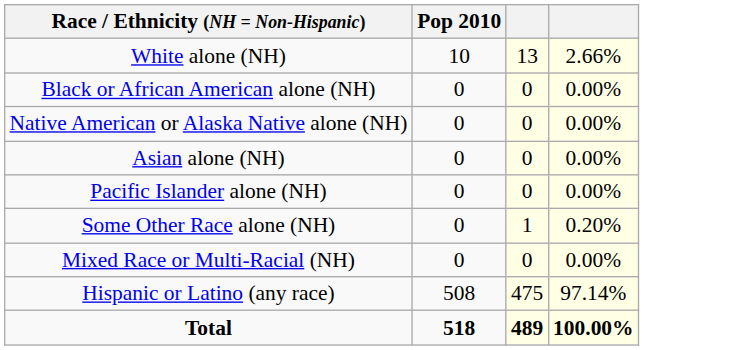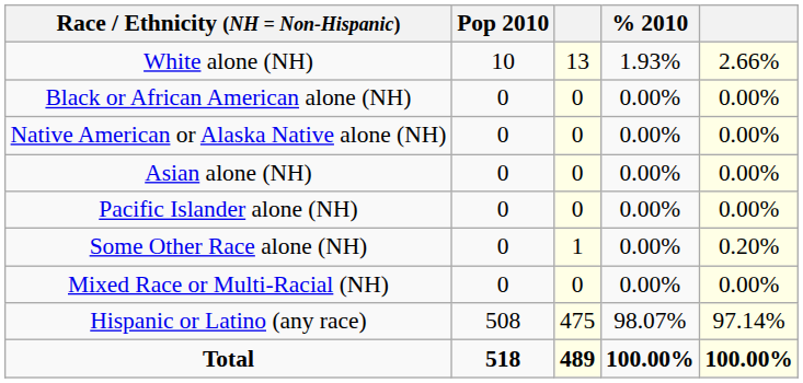+ column: % 2010 | 1.93% | 0.00% | 0.00% | 0.00% | 0.00% | 0.00% | 0.00% | 98.07% | 100.00%
